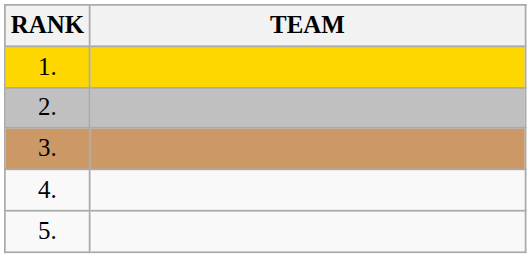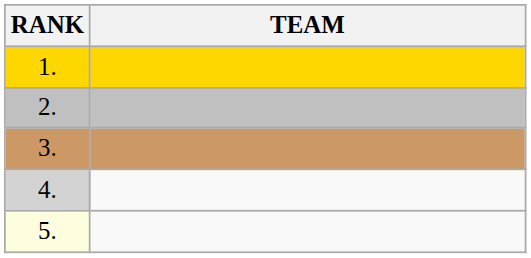4. | RANK: no background -> lightgrey background
5. | RANK: no background -> lightyellow background
